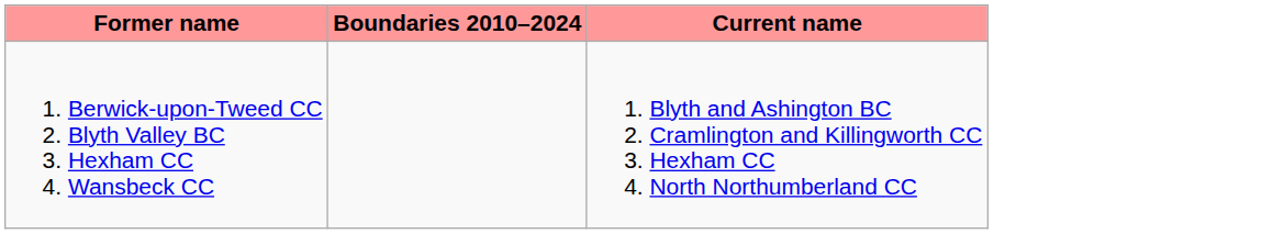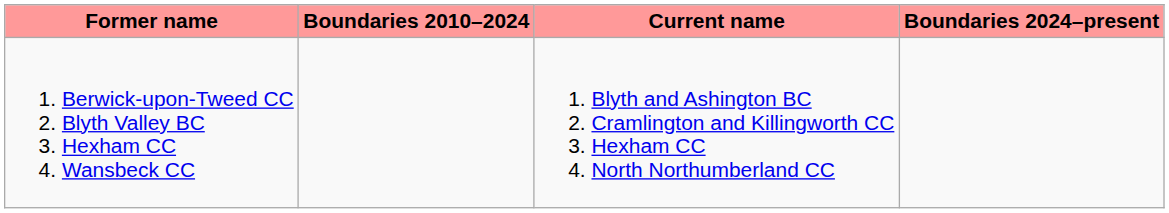+ column: Boundaries 2024–present
